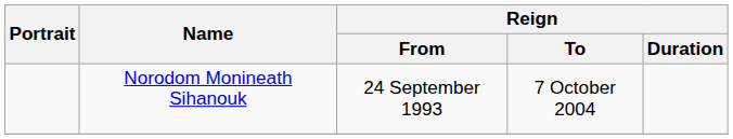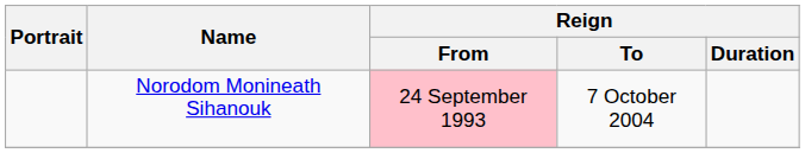Norodom Monineath Sihanouk | Reign / From: no background -> pink background
